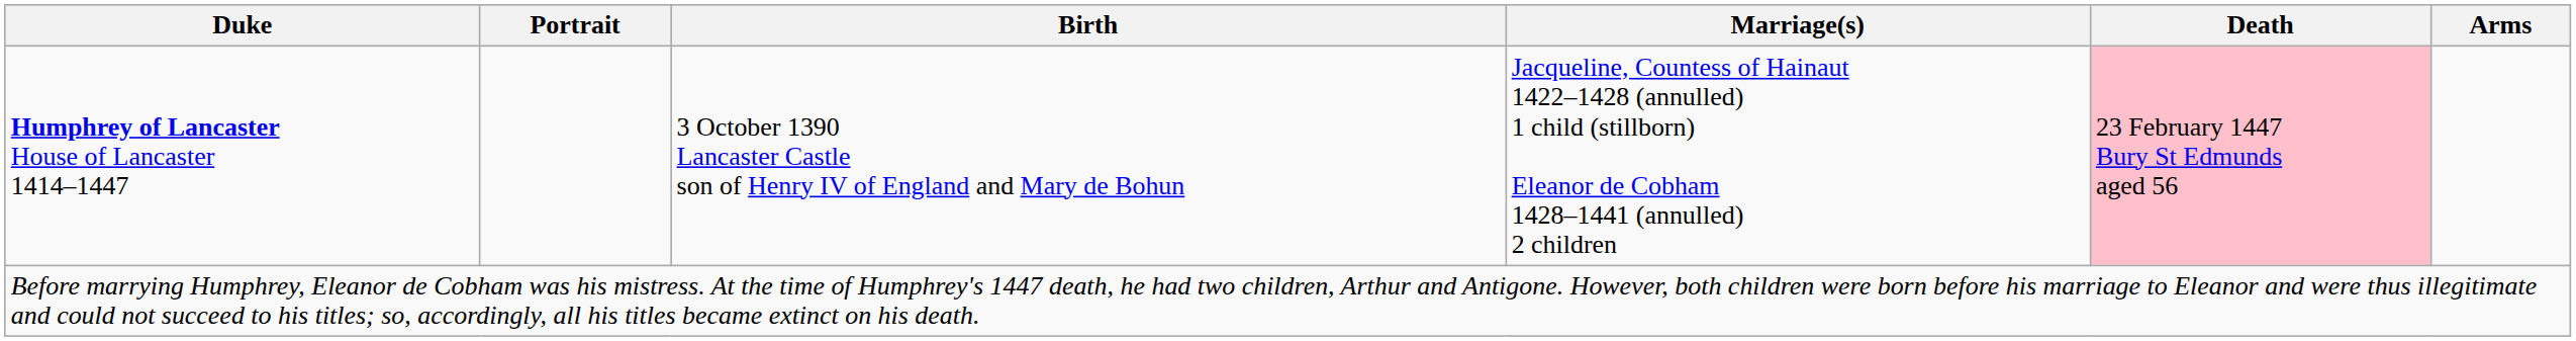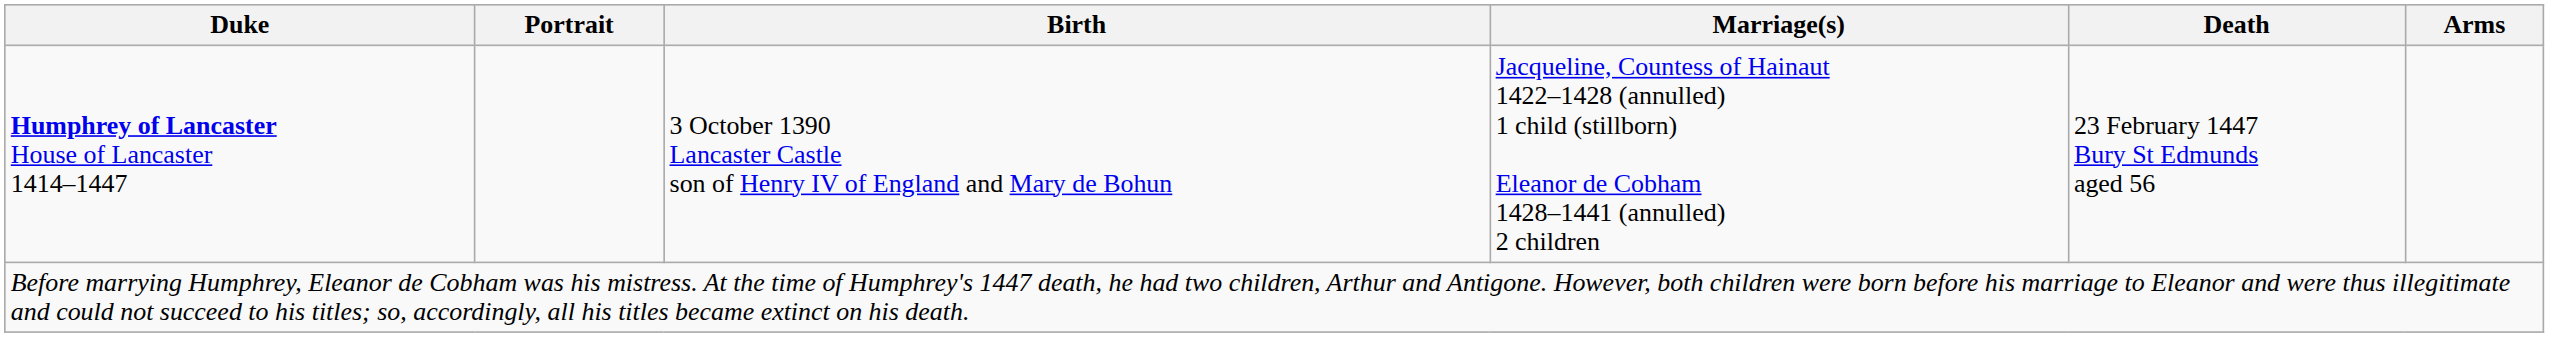Humphrey of Lancaster House of Lancaster 1414–1447 | Death: pink background -> no background
